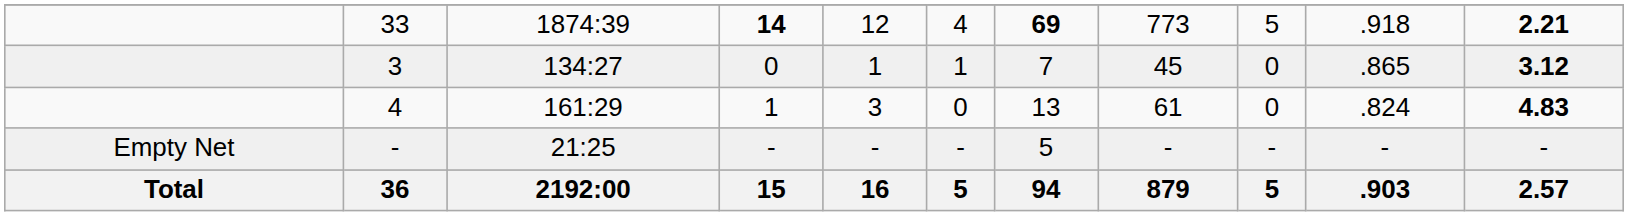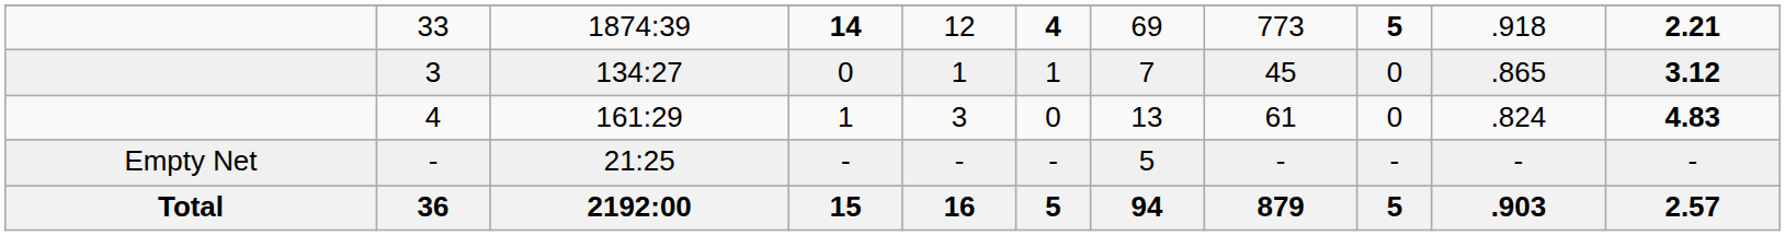33 | column 6: normal -> bold
33 | column 7: bold -> normal
33 | column 9: normal -> bold
